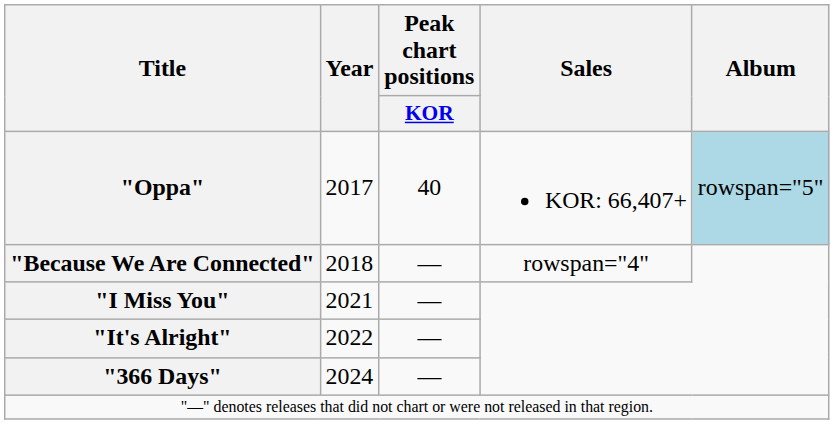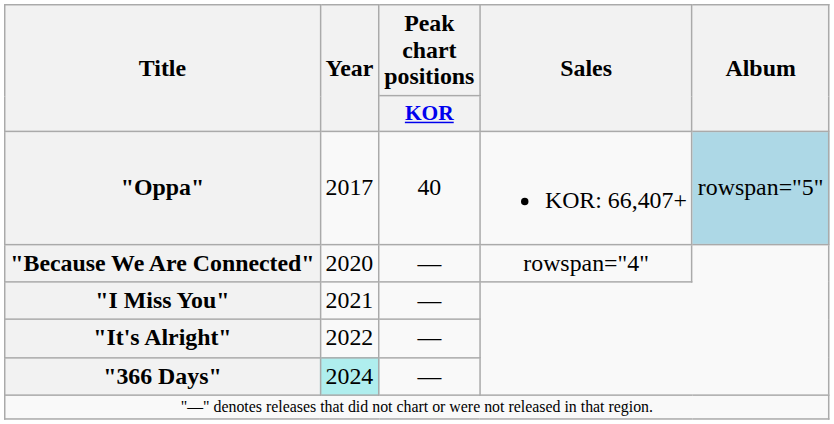"Because We Are Connected" | Year: 2018 -> 2020
"366 Days" | Year: no background -> paleturquoise background
